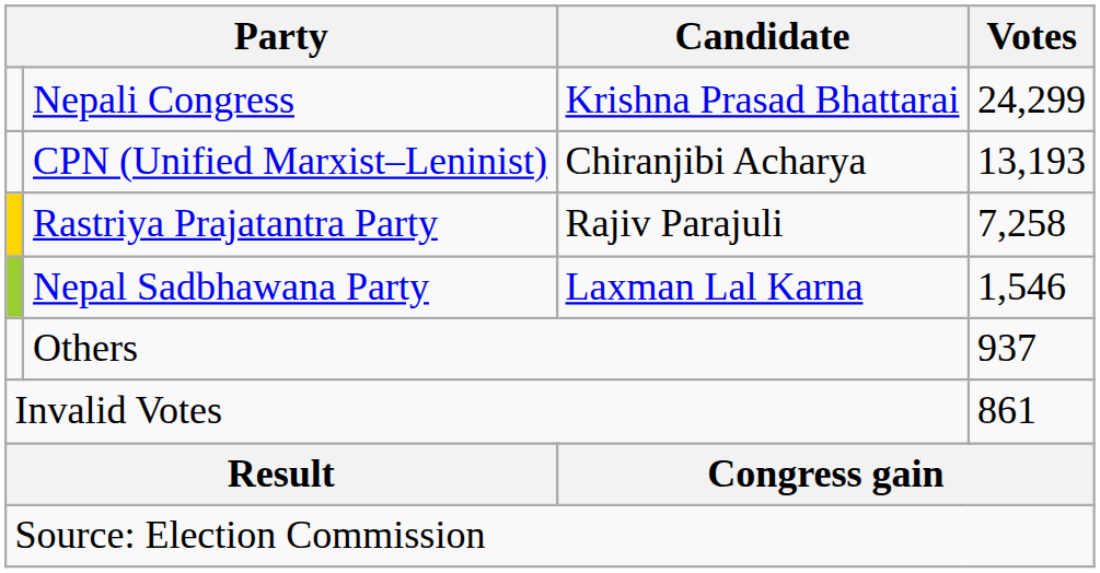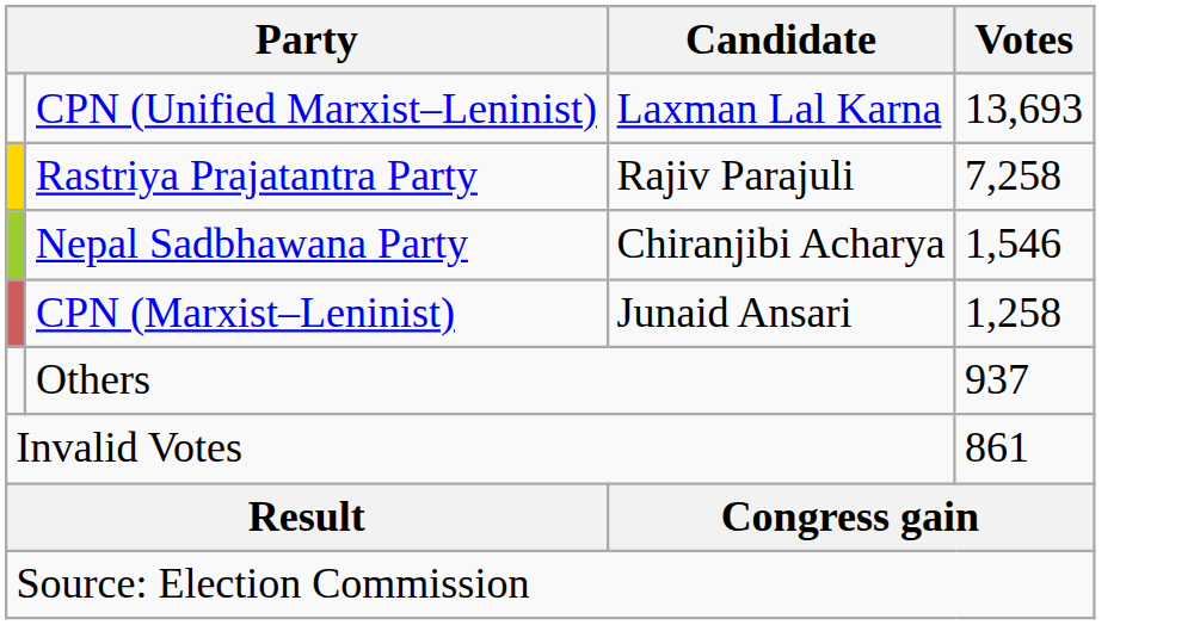- row: Nepali Congress | Krishna Prasad Bhattarai | 24,299
CPN (Unified Marxist–Leninist) | Candidate: Chiranjibi Acharya -> Laxman Lal Karna
CPN (Unified Marxist–Leninist) | Votes: 13,193 -> 13,693
Nepal Sadbhawana Party | Candidate: Laxman Lal Karna -> Chiranjibi Acharya
+ row: CPN (Marxist–Leninist) | Junaid Ansari | 1,258
